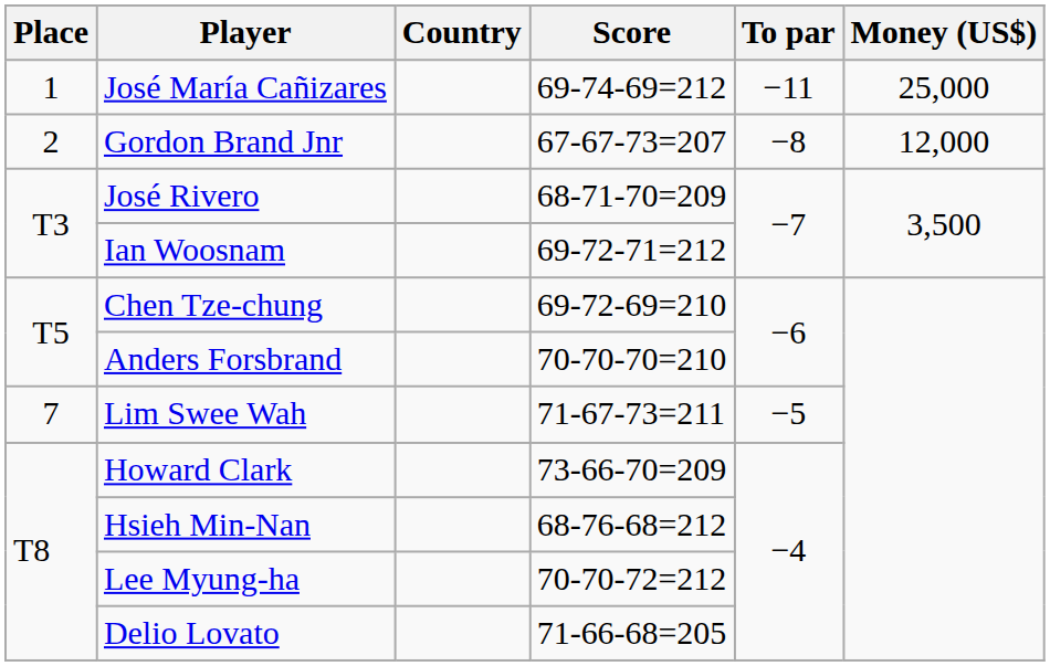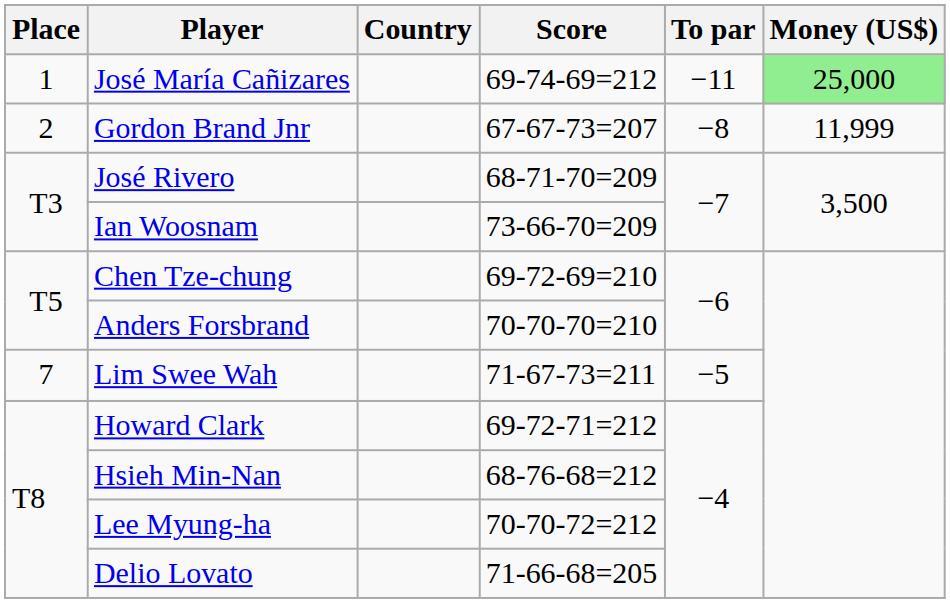José María Cañizares | Money (US$): no background -> lightgreen background
Gordon Brand Jnr | Money (US$): 12,000 -> 11,999
Ian Woosnam | Score: 69-72-71=212 -> 73-66-70=209
Howard Clark | Score: 73-66-70=209 -> 69-72-71=212
